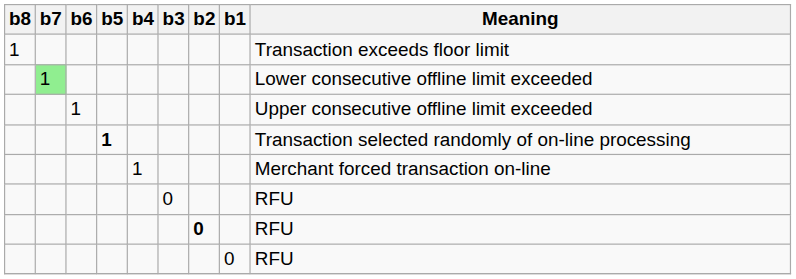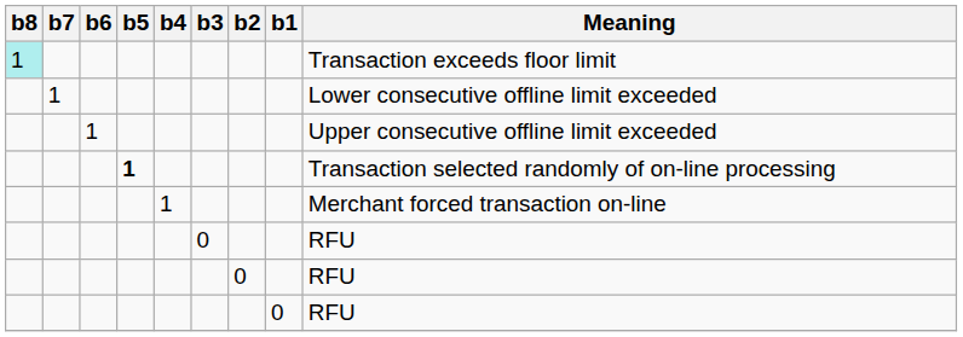row 2 | b8: no background -> paleturquoise background
row 3 | b7: lightgreen background -> no background
row 8 | b2: bold -> normal
